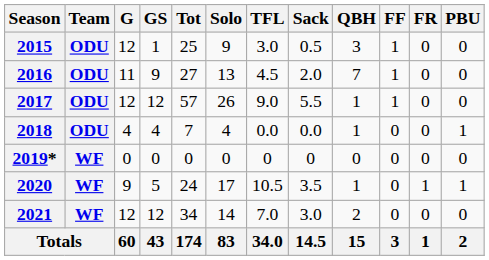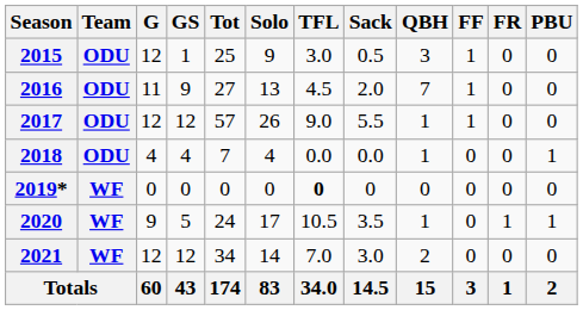2019* | TFL: normal -> bold
